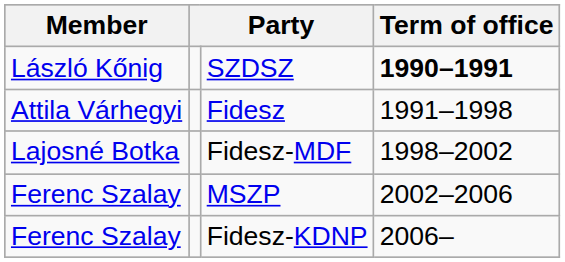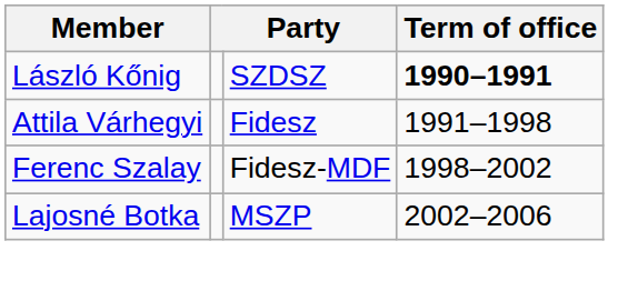Fidesz-MDF | Member: Lajosné Botka -> Ferenc Szalay
MSZP | Member: Ferenc Szalay -> Lajosné Botka
- row: Ferenc Szalay | Fidesz-KDNP | 2006–
